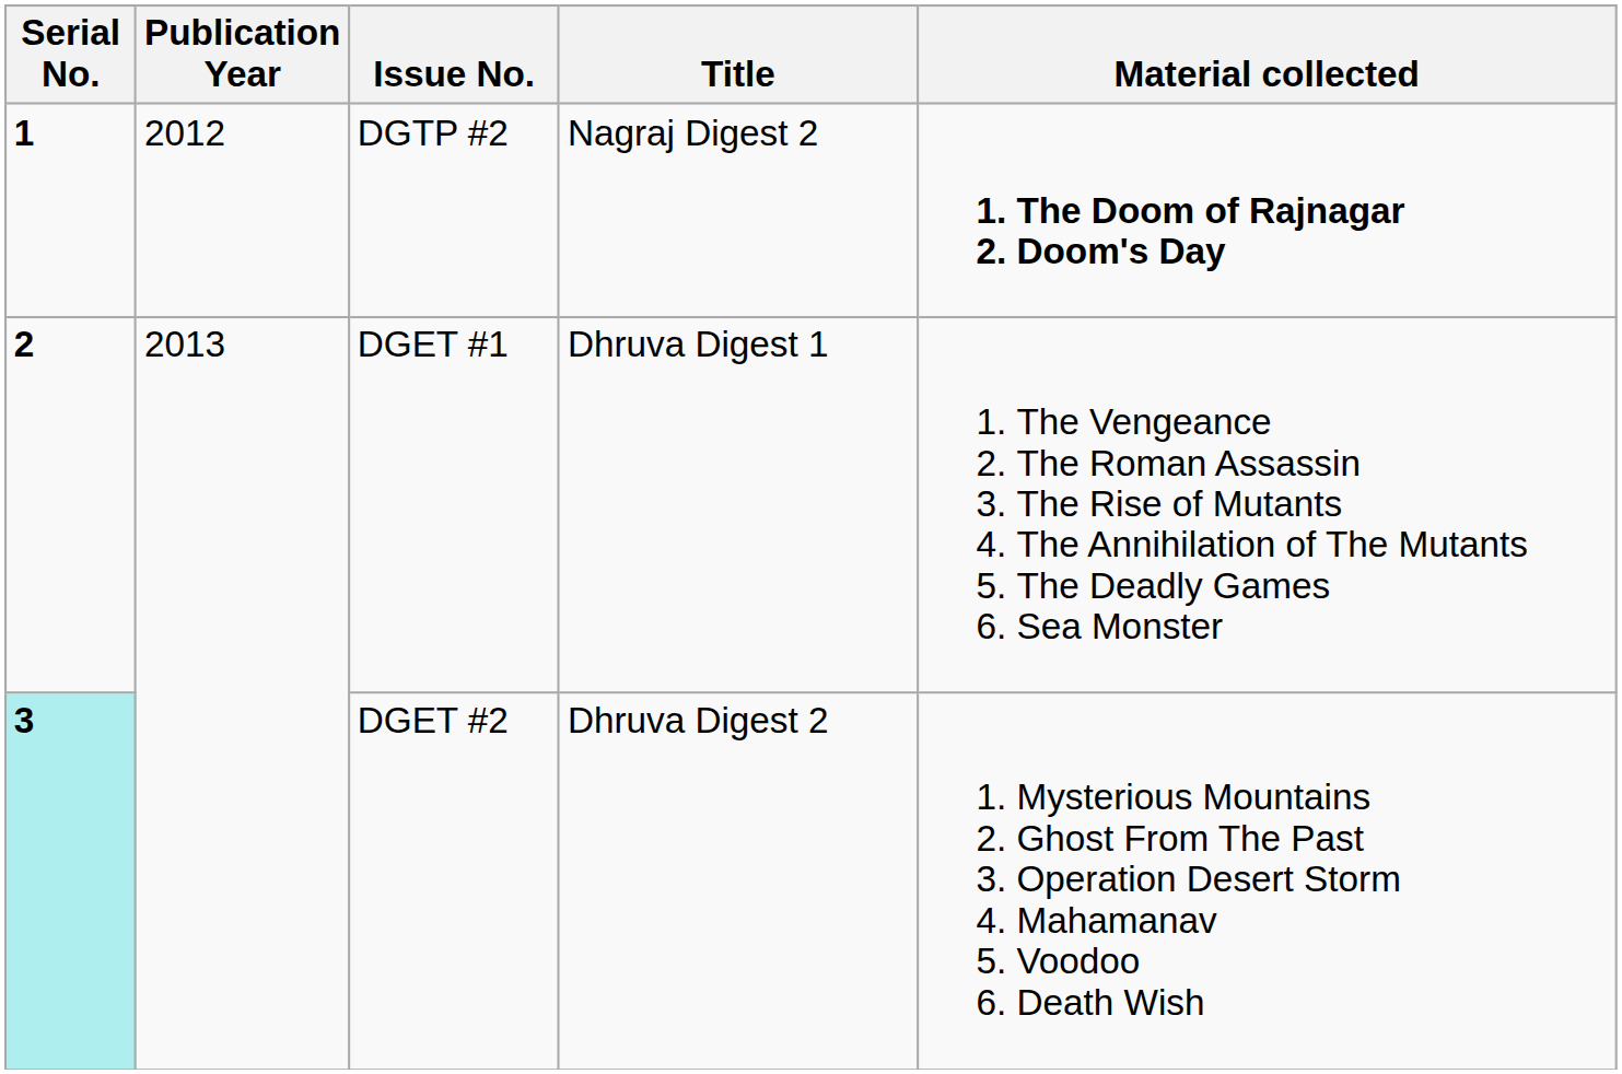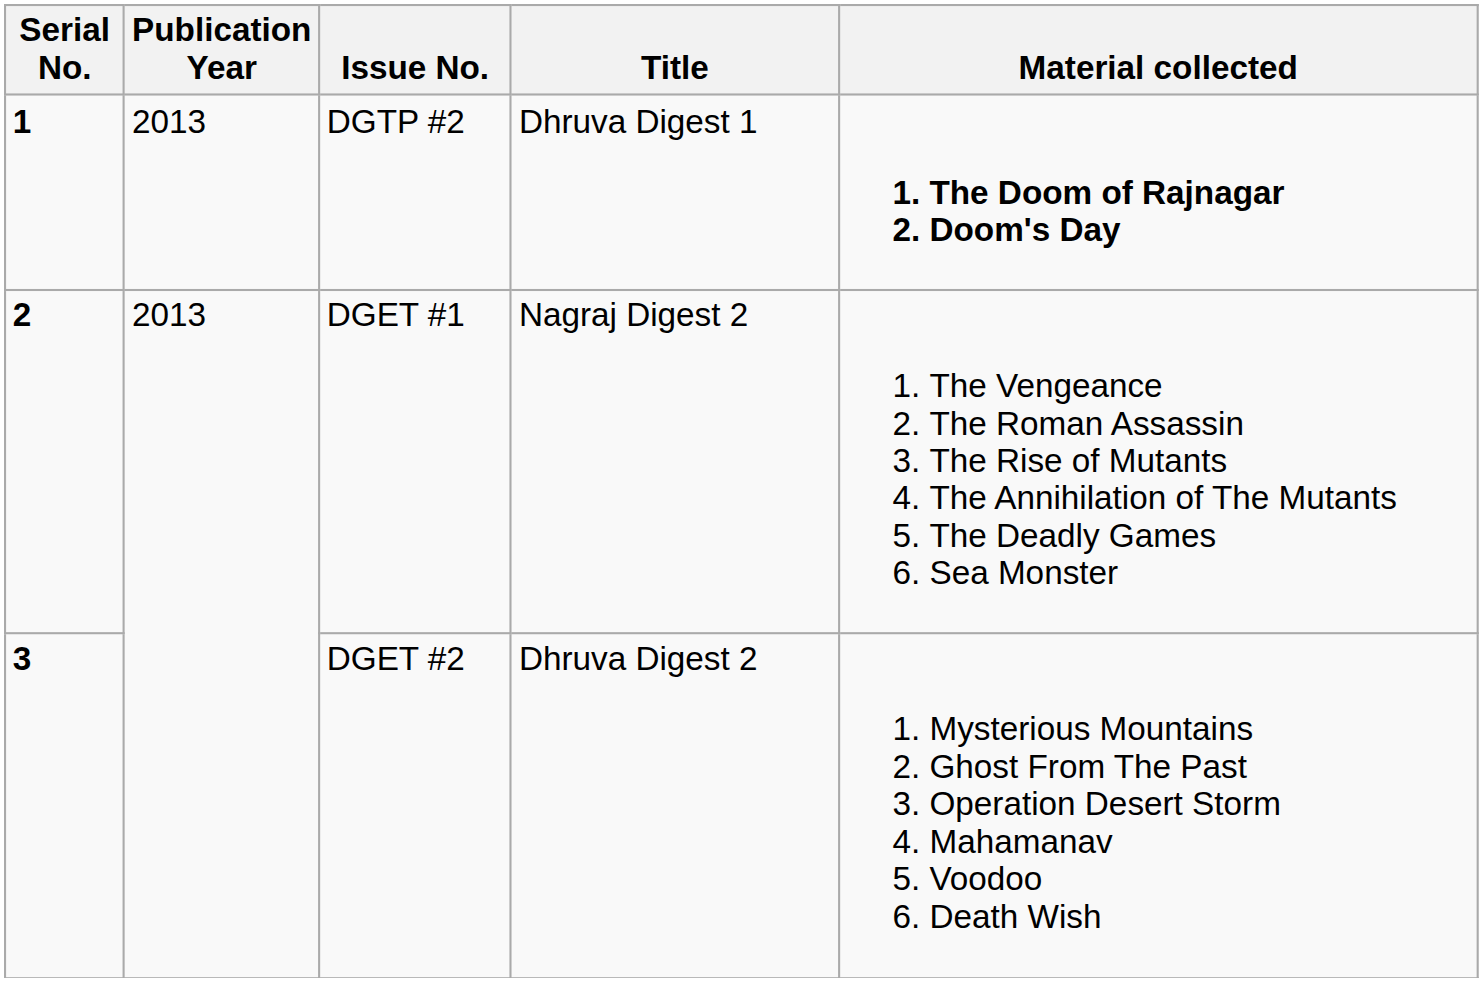DGTP #2 | Publication Year: 2012 -> 2013
DGTP #2 | Title: Nagraj Digest 2 -> Dhruva Digest 1
DGET #1 | Title: Dhruva Digest 1 -> Nagraj Digest 2
DGET #2 | Serial No.: paleturquoise background -> no background
